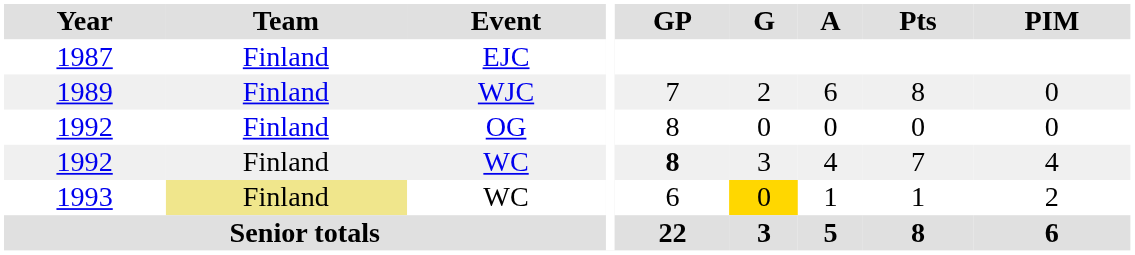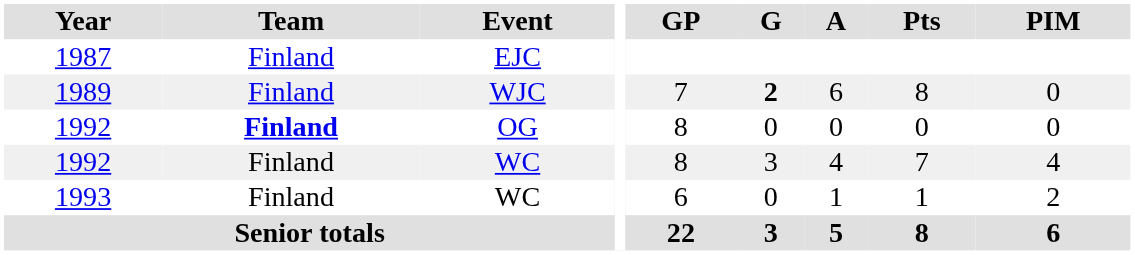1989 | G: normal -> bold
1992 / OG | Team: normal -> bold
1992 / WC | GP: bold -> normal
1993 | Team: khaki background -> no background
1993 | G: gold background -> no background
